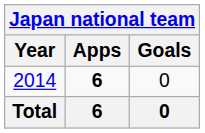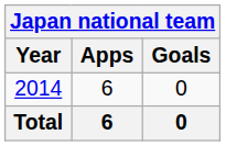2014 | Apps: bold -> normal
